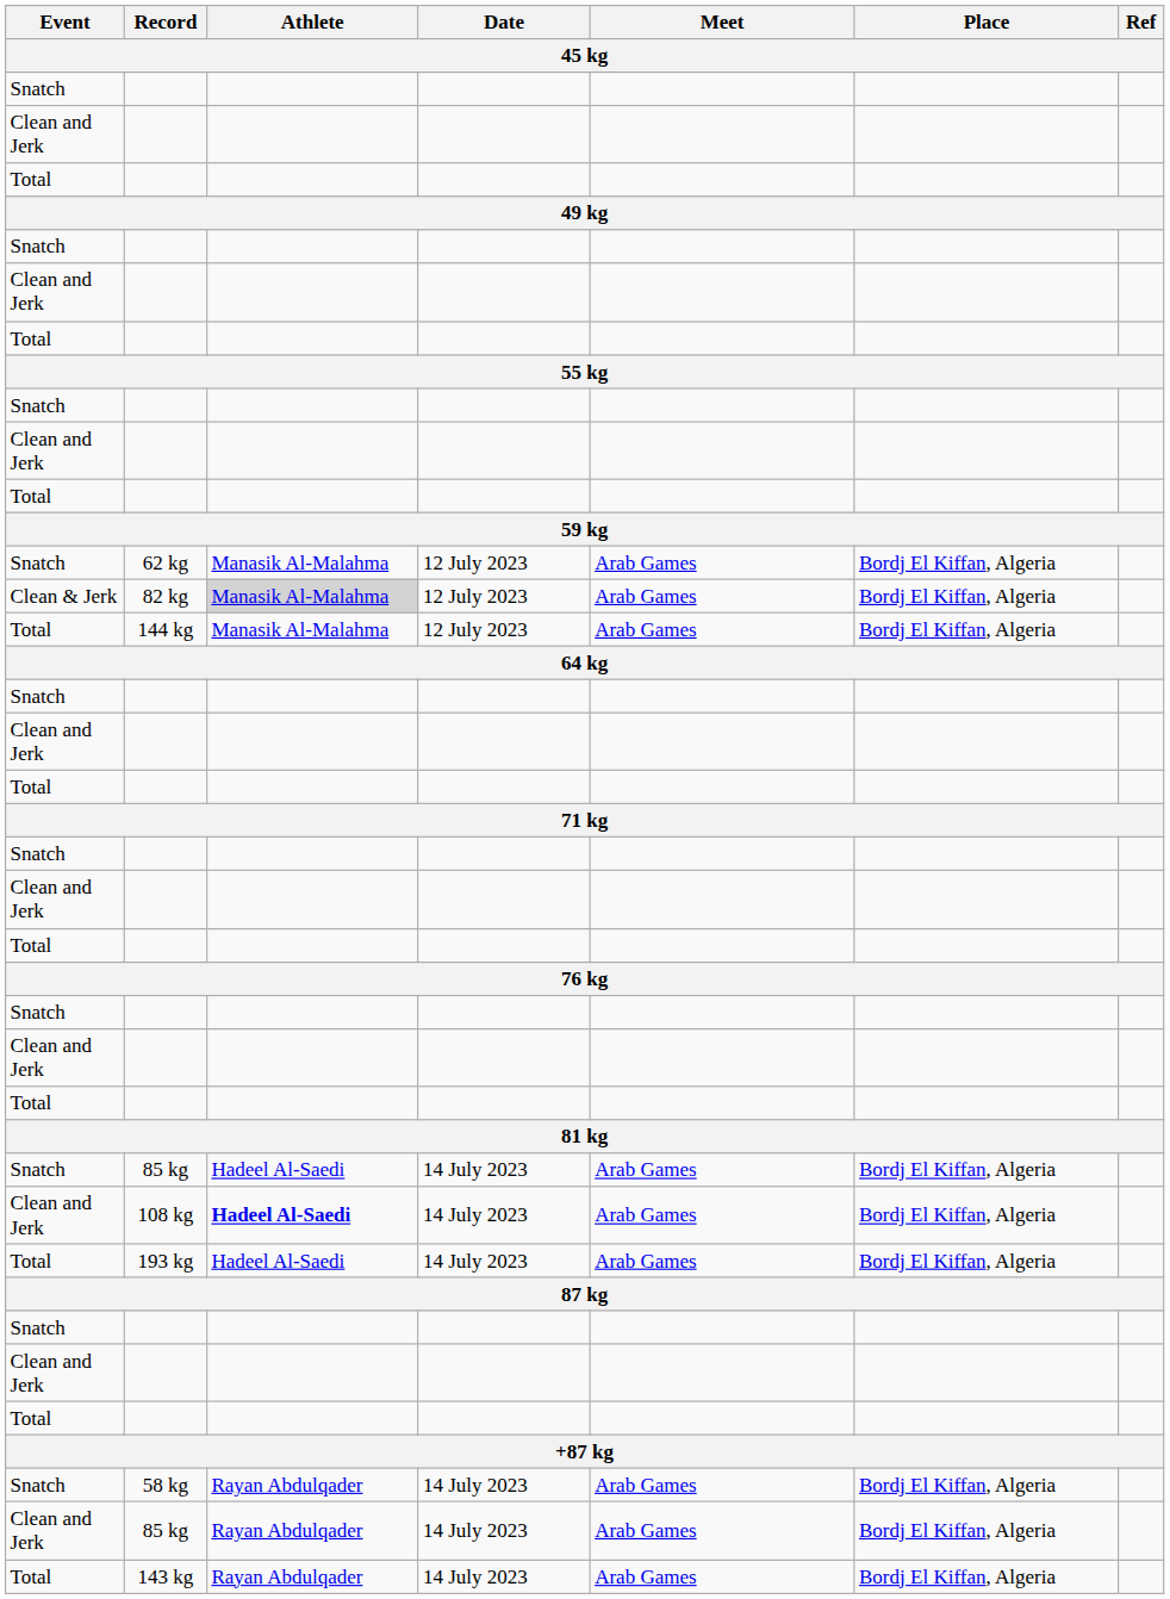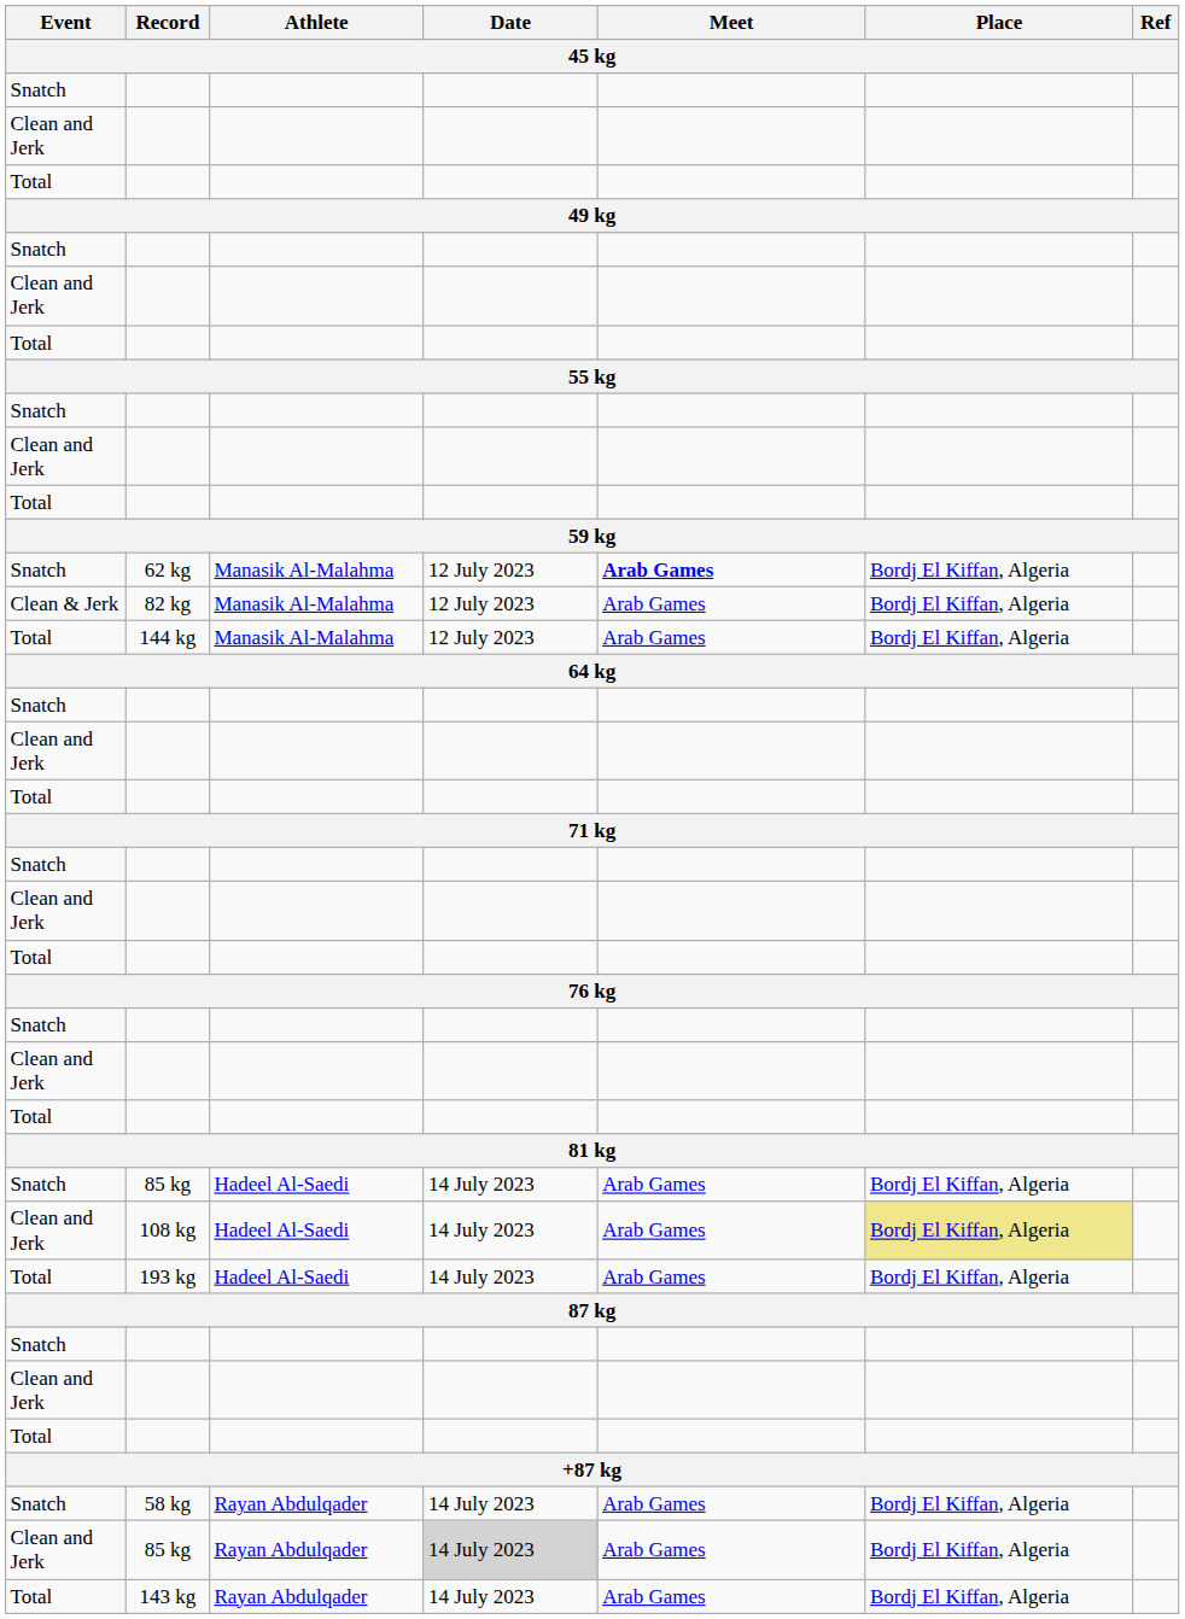62 kg | Meet: normal -> bold
82 kg | Athlete: lightgrey background -> no background
108 kg | Athlete: bold -> normal
108 kg | Place: no background -> khaki background
Clean and Jerk / 85 kg | Date: no background -> lightgrey background
